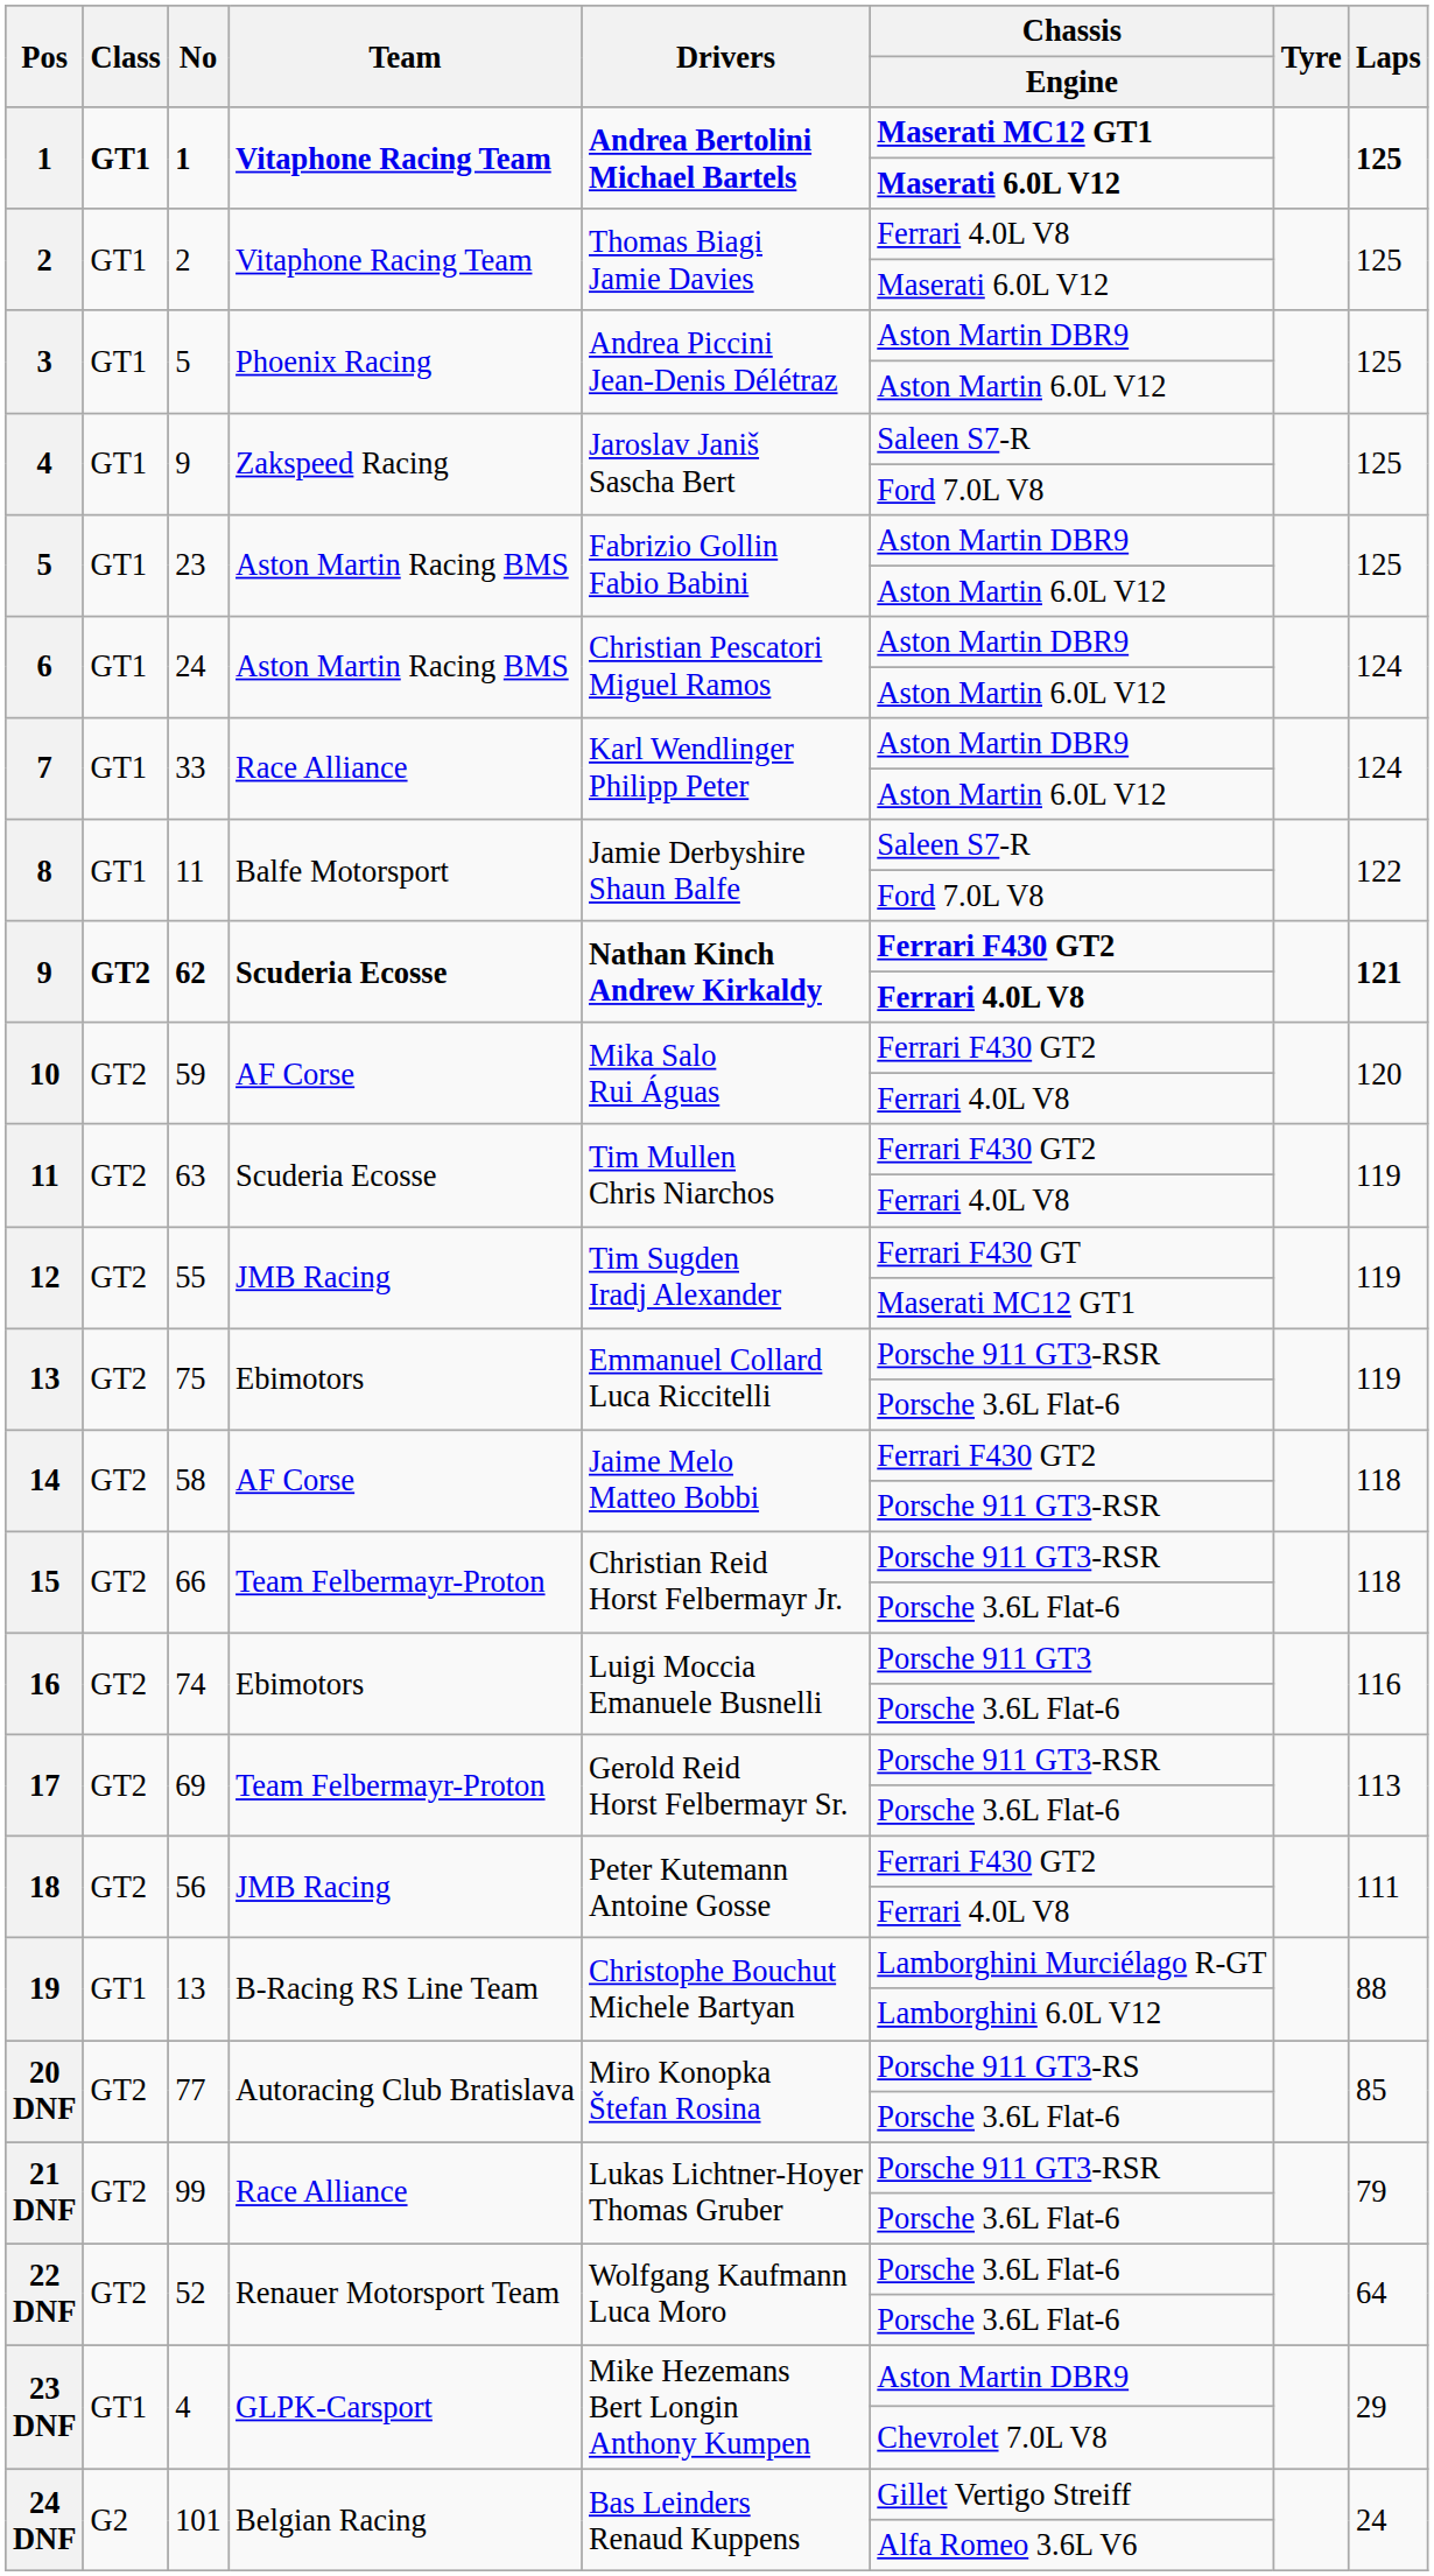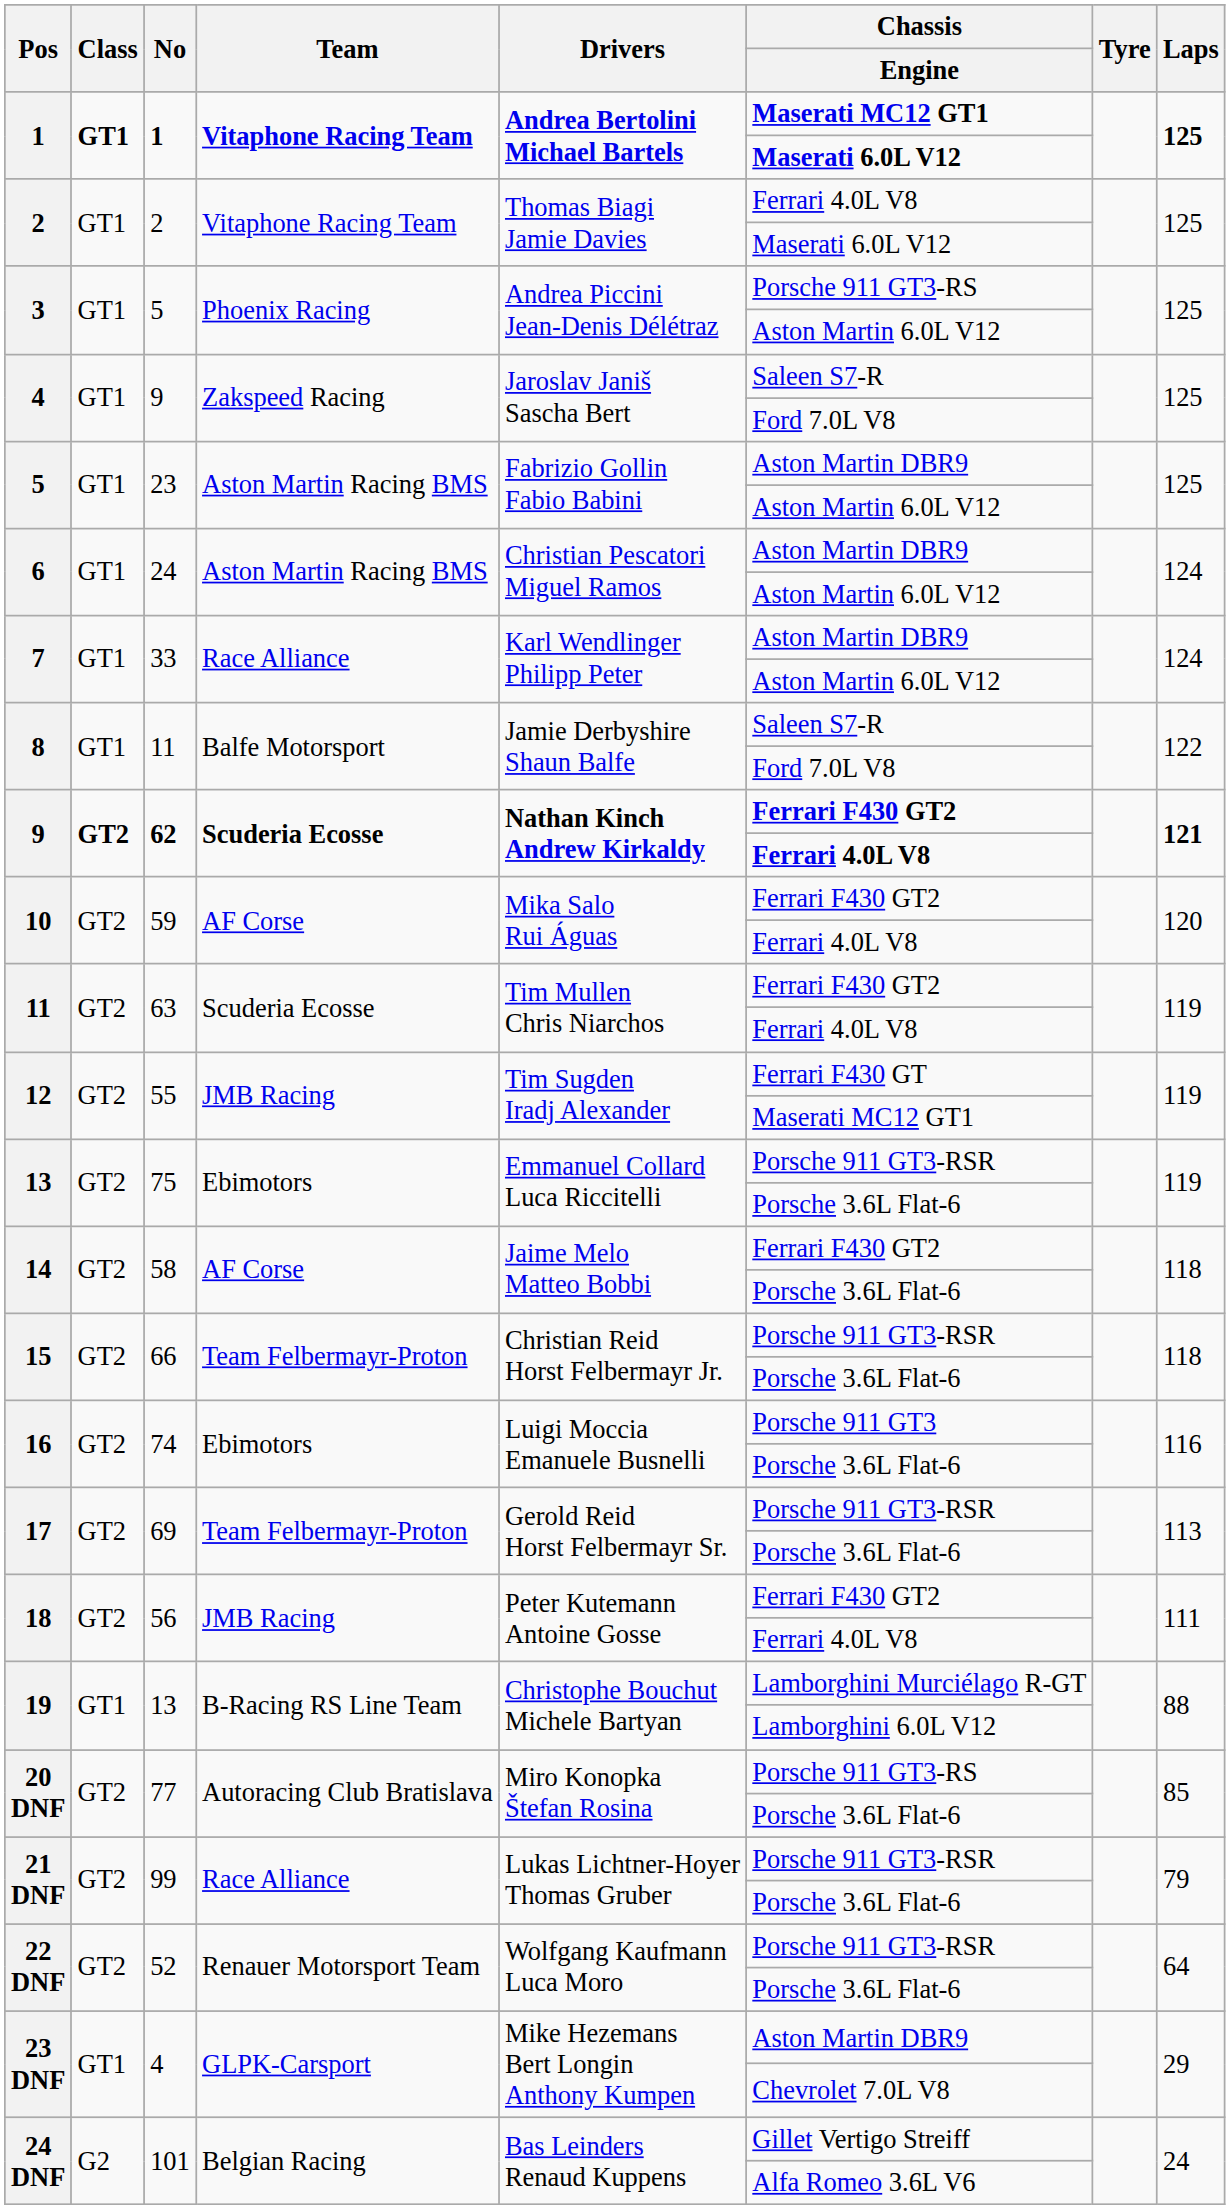row 7 | Chassis / Engine: Aston Martin DBR9 -> Porsche 911 GT3-RS
row 30 | Chassis / Engine: Porsche 911 GT3-RSR -> Porsche 3.6L Flat-6
row 45 | Chassis / Engine: Porsche 3.6L Flat-6 -> Porsche 911 GT3-RSR
